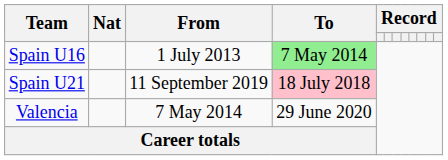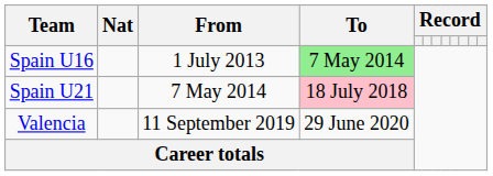Spain U21 | From: 11 September 2019 -> 7 May 2014
Valencia | From: 7 May 2014 -> 11 September 2019
